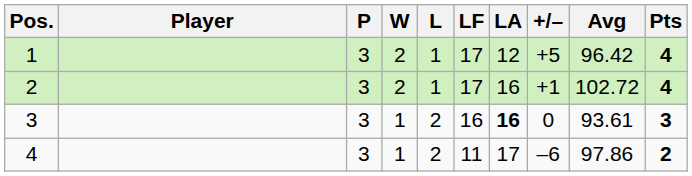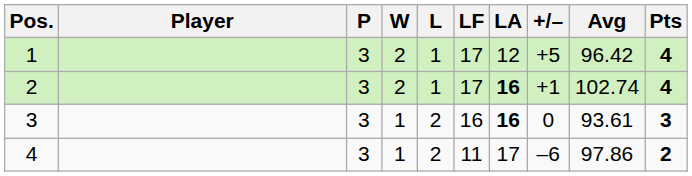row 3 | LA: normal -> bold
row 3 | Avg: 102.72 -> 102.74
